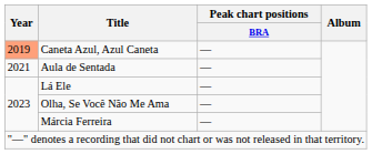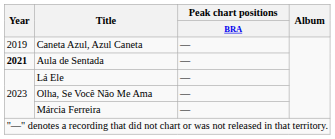Caneta Azul, Azul Caneta | Year: lightsalmon background -> no background
Aula de Sentada | Year: normal -> bold
